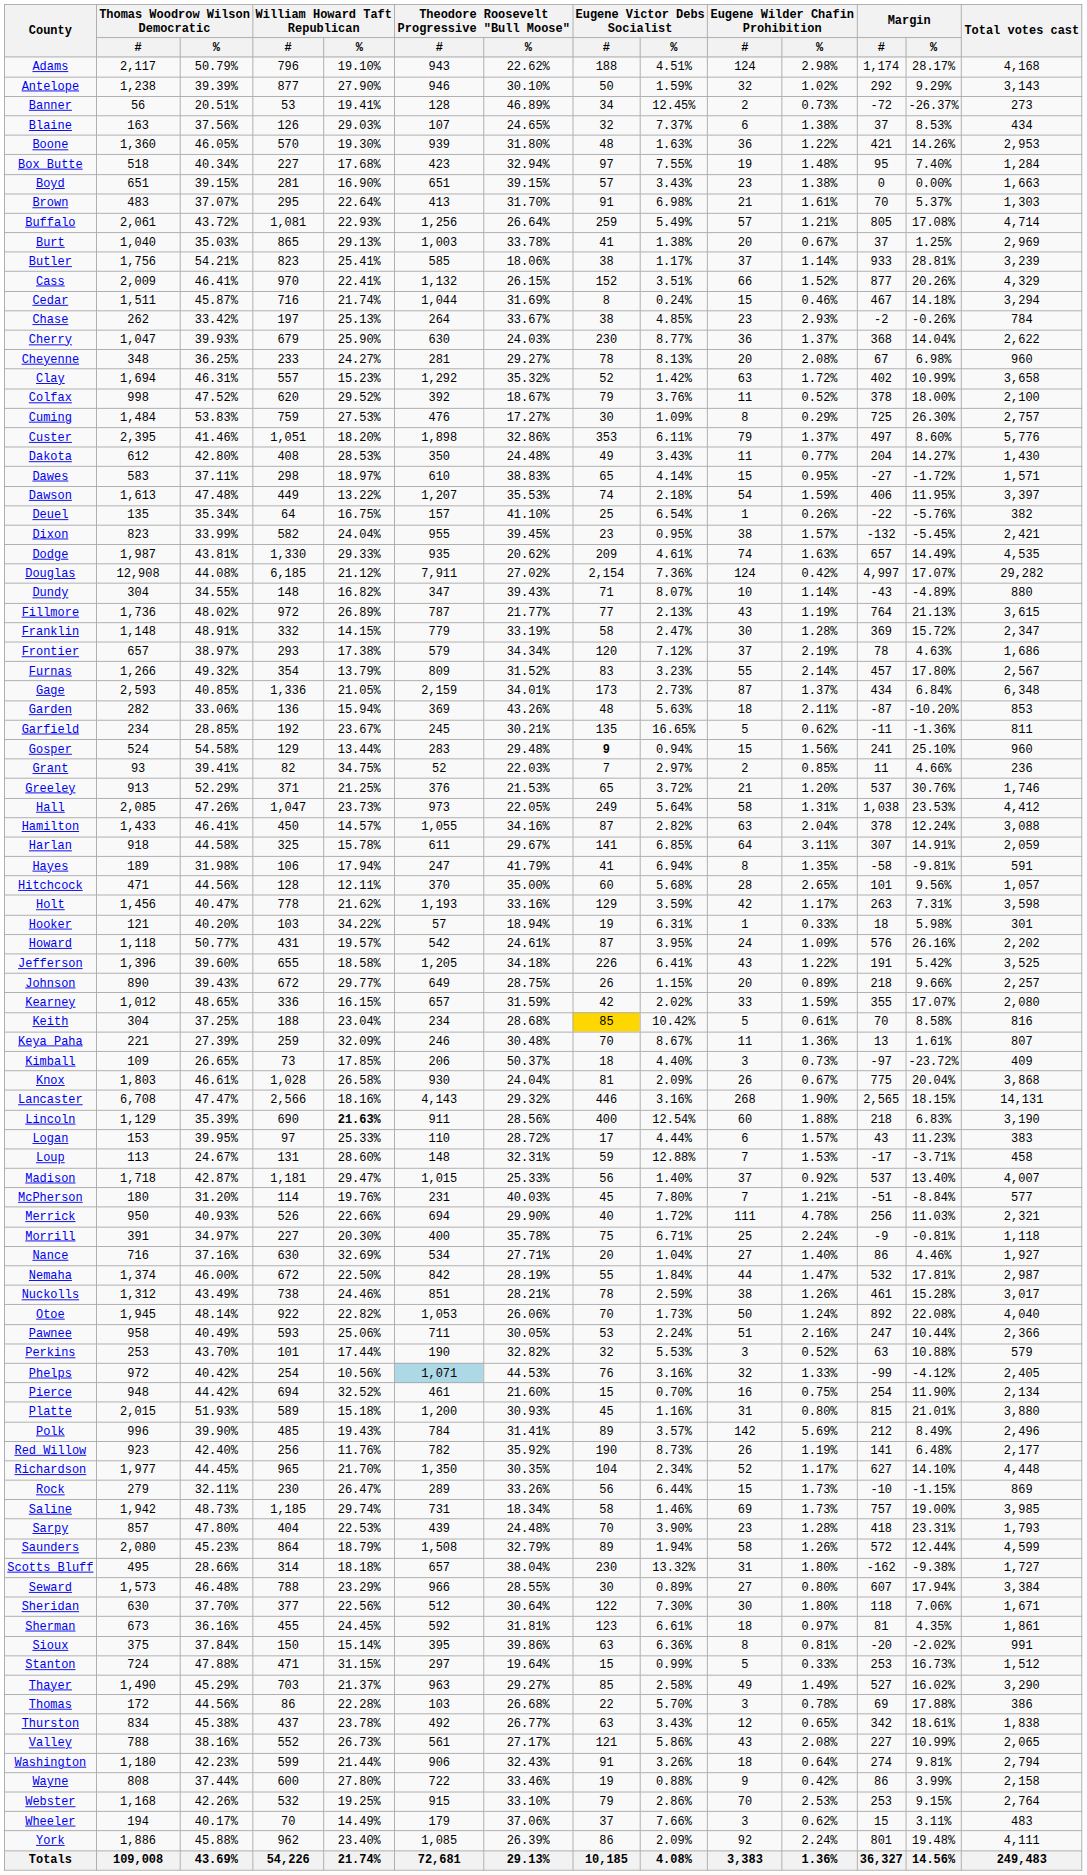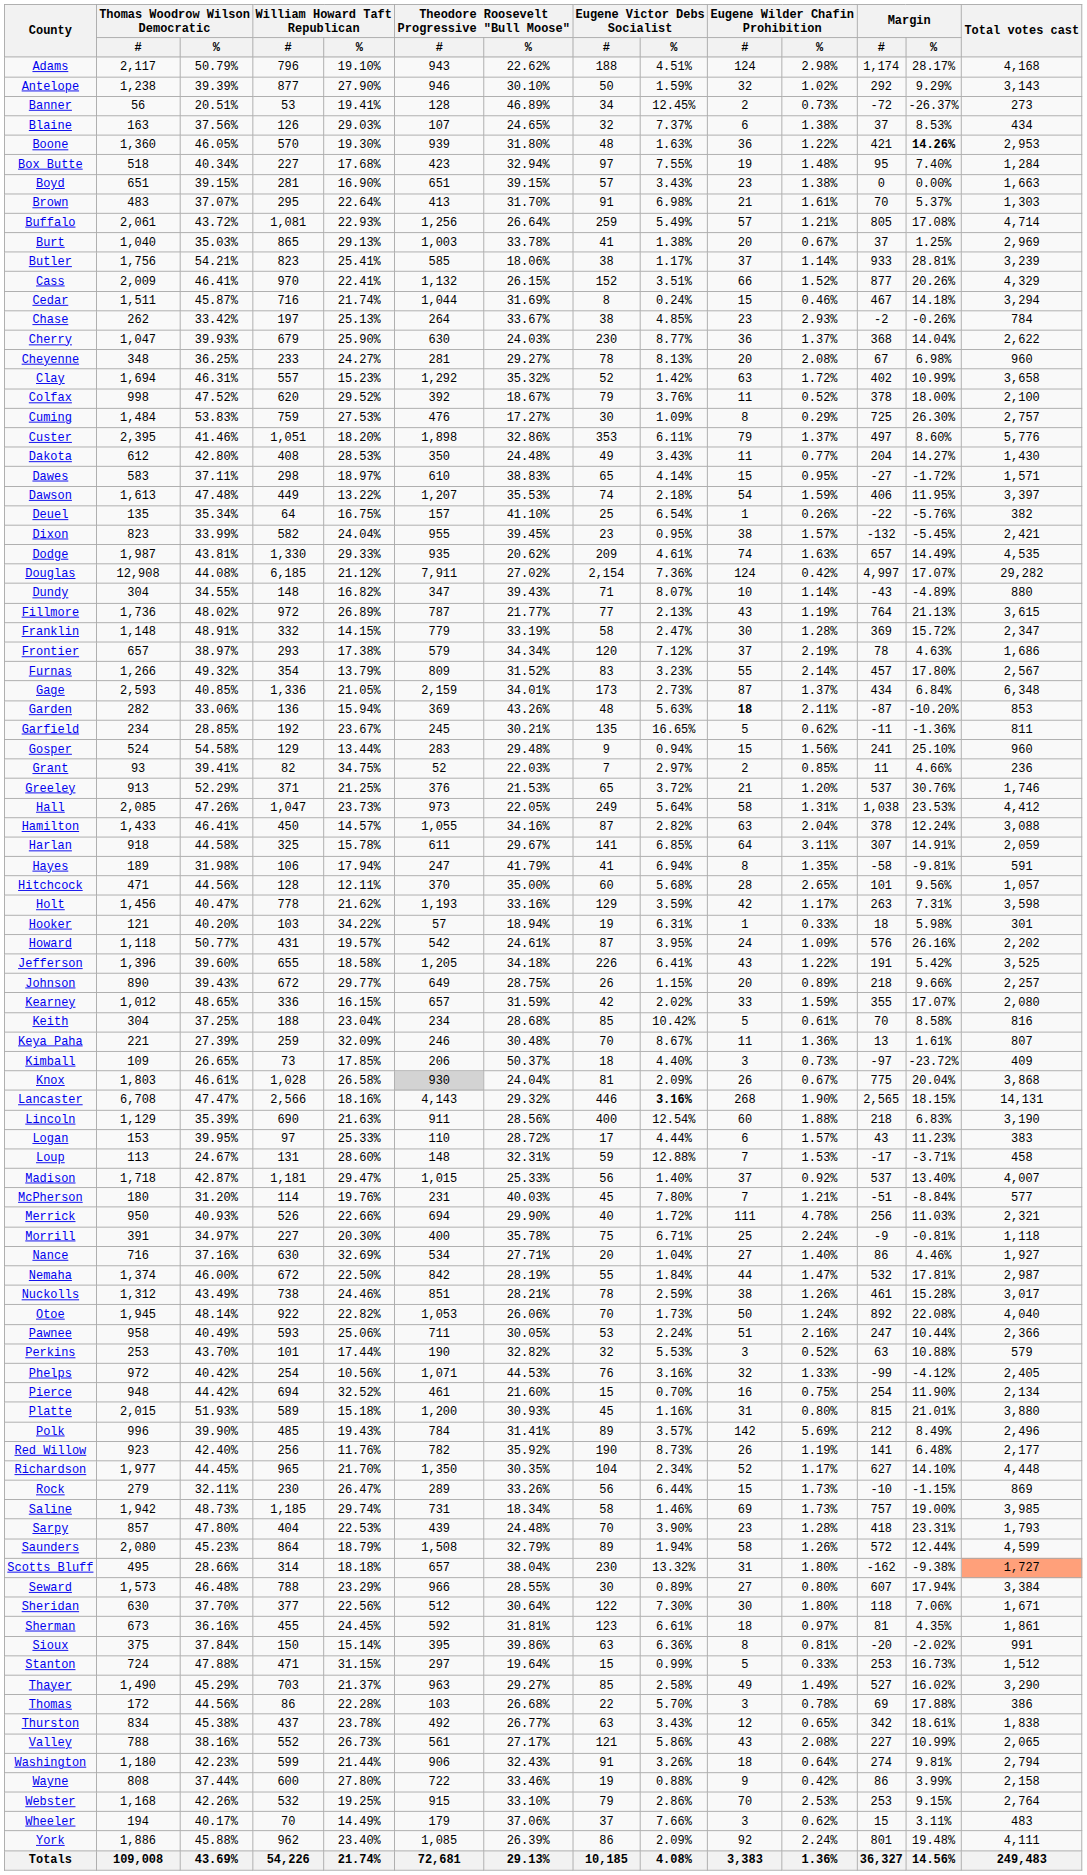Boone | Margin / %: normal -> bold
Garden | Eugene Wilder Chafin Prohibition / #: normal -> bold
Gosper | Eugene Victor Debs Socialist / #: bold -> normal
Keith | Eugene Victor Debs Socialist / #: gold background -> no background
Knox | Theodore Roosevelt Progressive "Bull Moose" / #: no background -> lightgrey background
Lancaster | Eugene Victor Debs Socialist / %: normal -> bold
Lincoln | William Howard Taft Republican / %: bold -> normal
Phelps | Theodore Roosevelt Progressive "Bull Moose" / #: lightblue background -> no background
Scotts Bluff | Total votes cast: no background -> lightsalmon background
